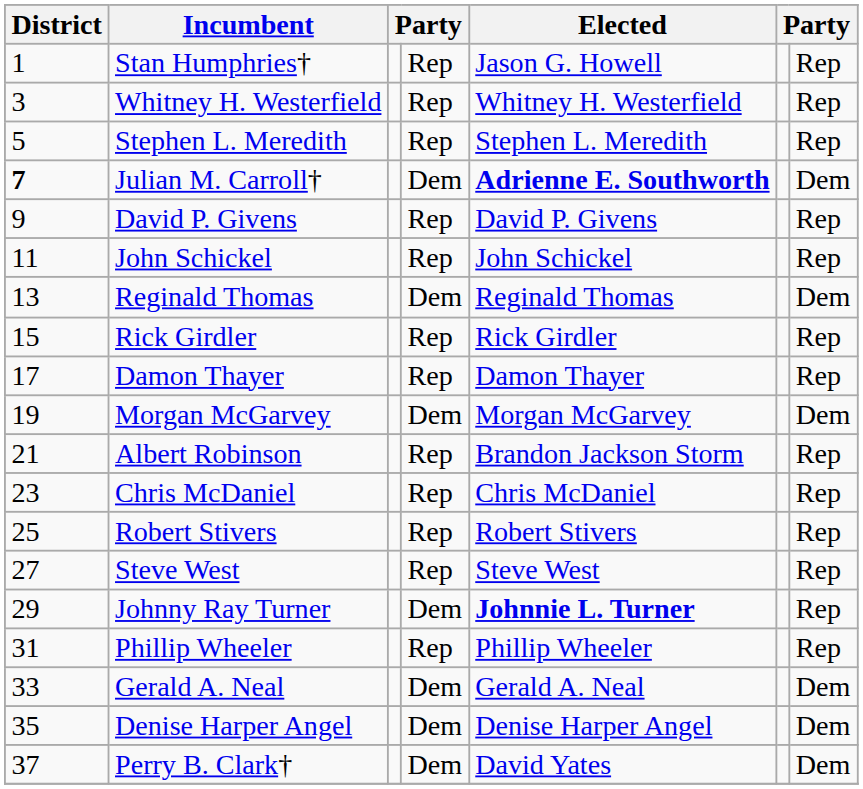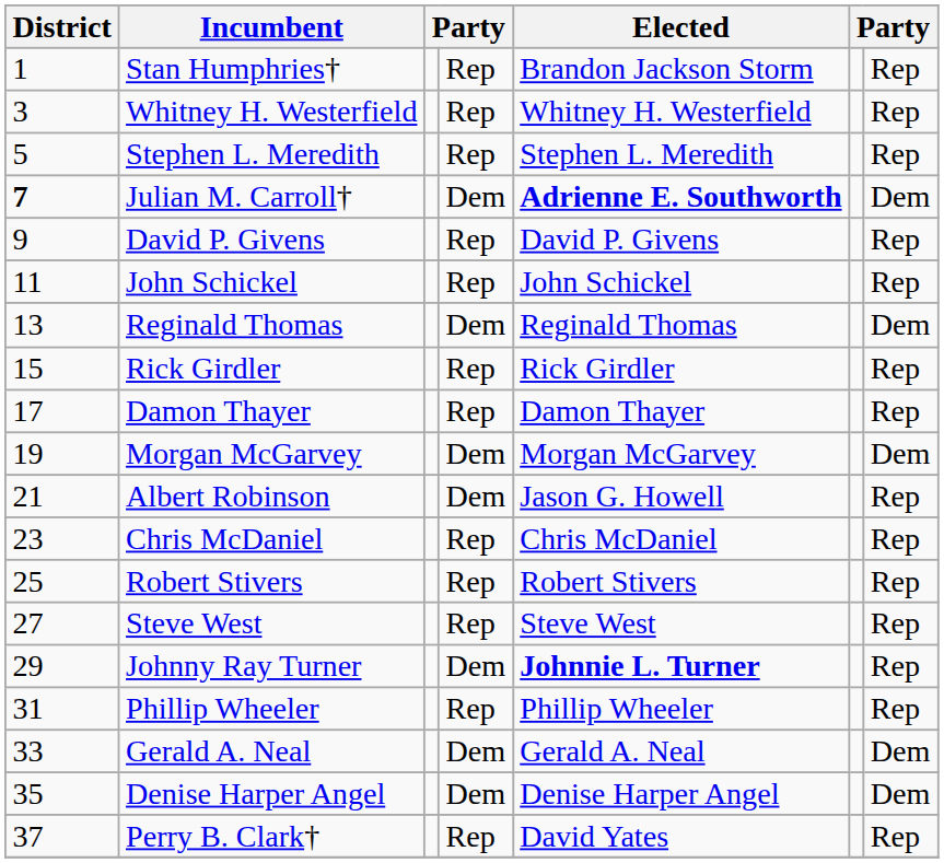Stan Humphries† | Elected: Jason G. Howell -> Brandon Jackson Storm
Albert Robinson | column 4: Rep -> Dem
Albert Robinson | Elected: Brandon Jackson Storm -> Jason G. Howell
Perry B. Clark† | column 4: Dem -> Rep
Perry B. Clark† | column 7: Dem -> Rep
